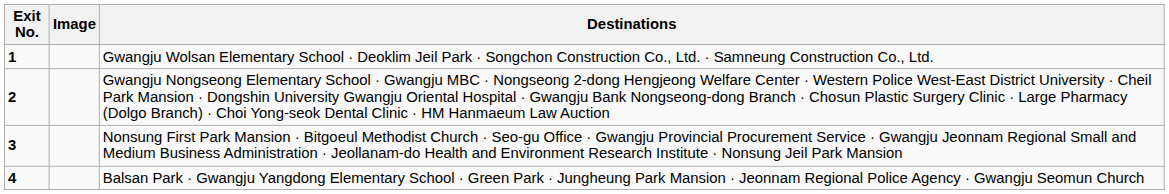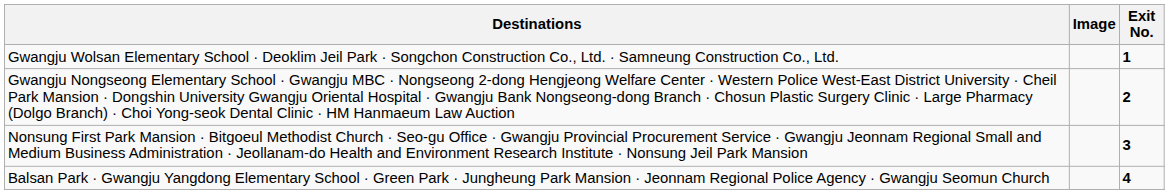columns swapped: Exit No. <-> Destinations
